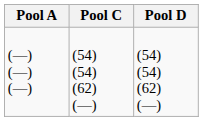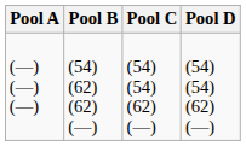+ column: Pool B | (54) (62) (62) (—)
